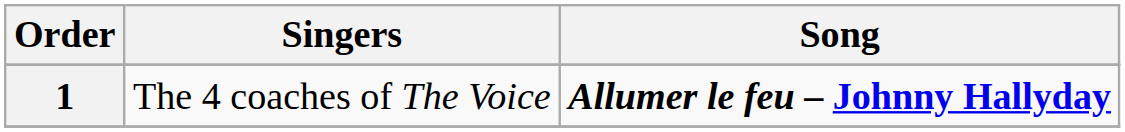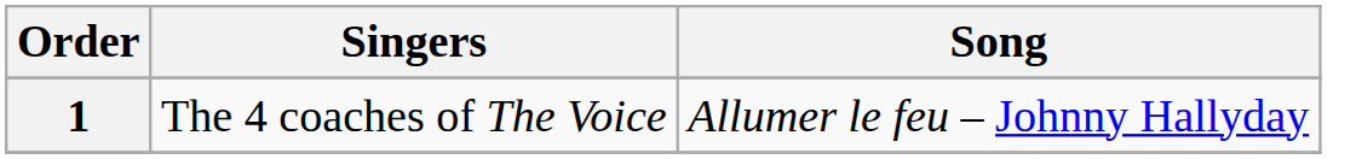1 | Song: bold -> normal
